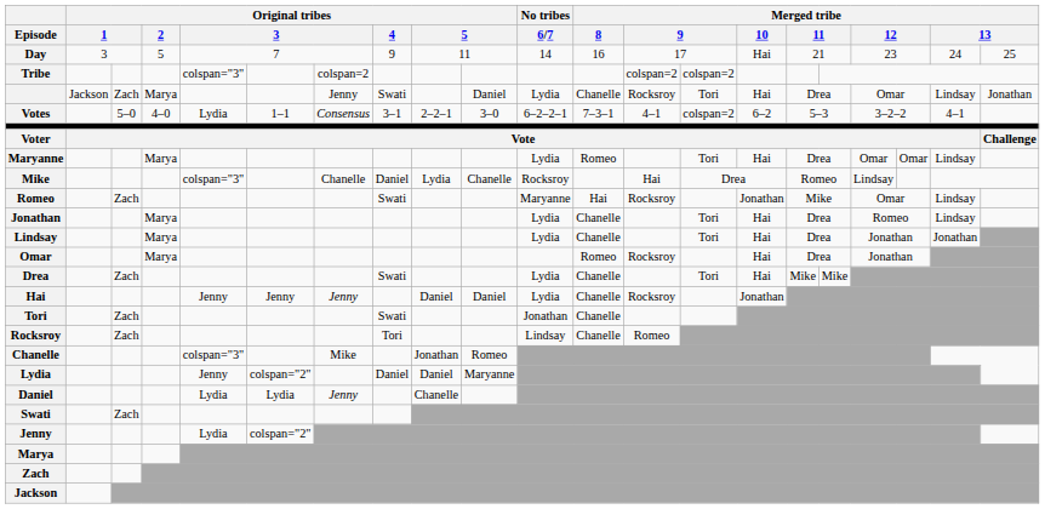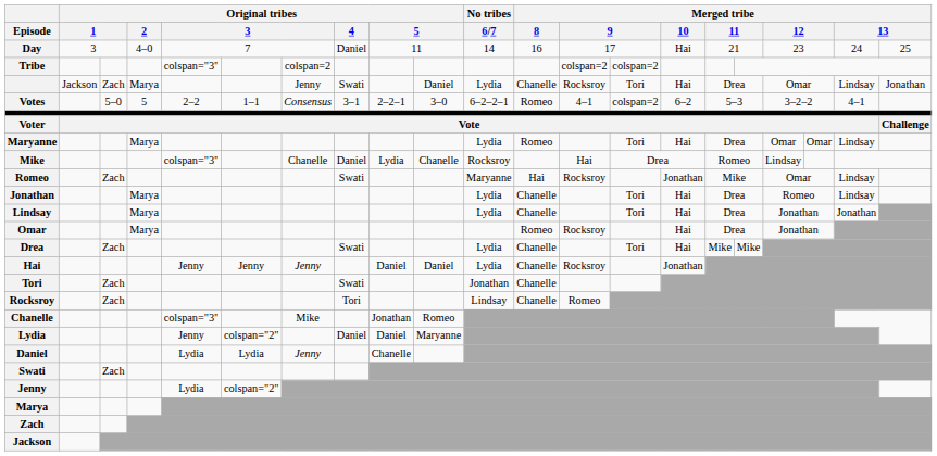Day | Original tribes / 2: 5 -> 4–0
Day | Original tribes / 4: 9 -> Daniel
Votes | Original tribes / 2: 4–0 -> 5
Votes | column 5: Lydia -> 2–2
Votes | Merged tribe / 8: 7–3–1 -> Romeo
